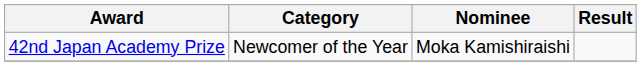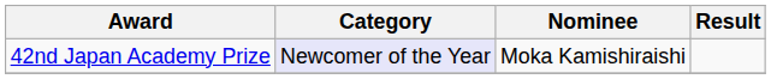42nd Japan Academy Prize | Category: no background -> lavender background
